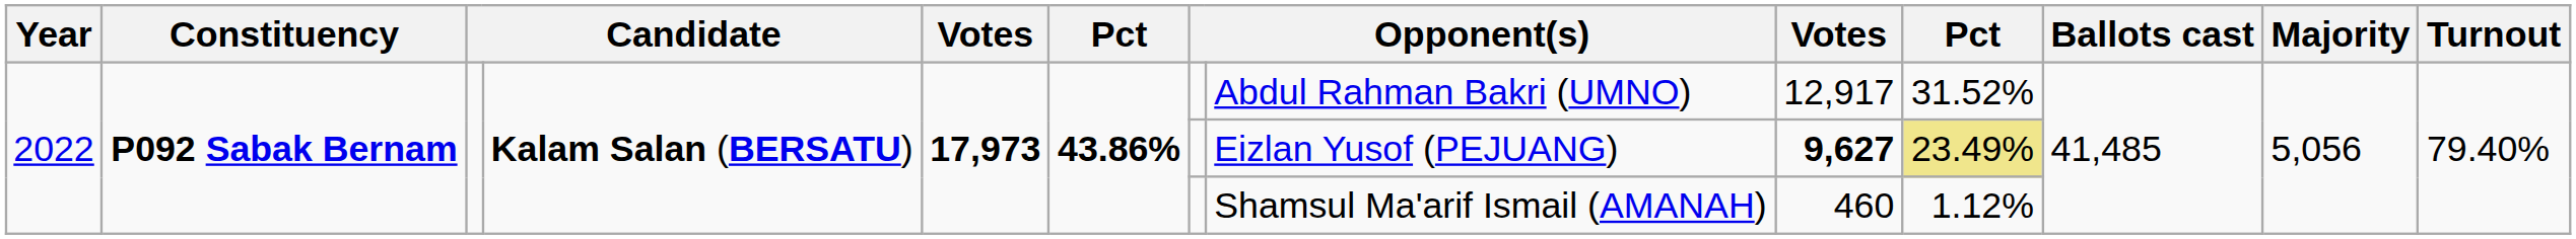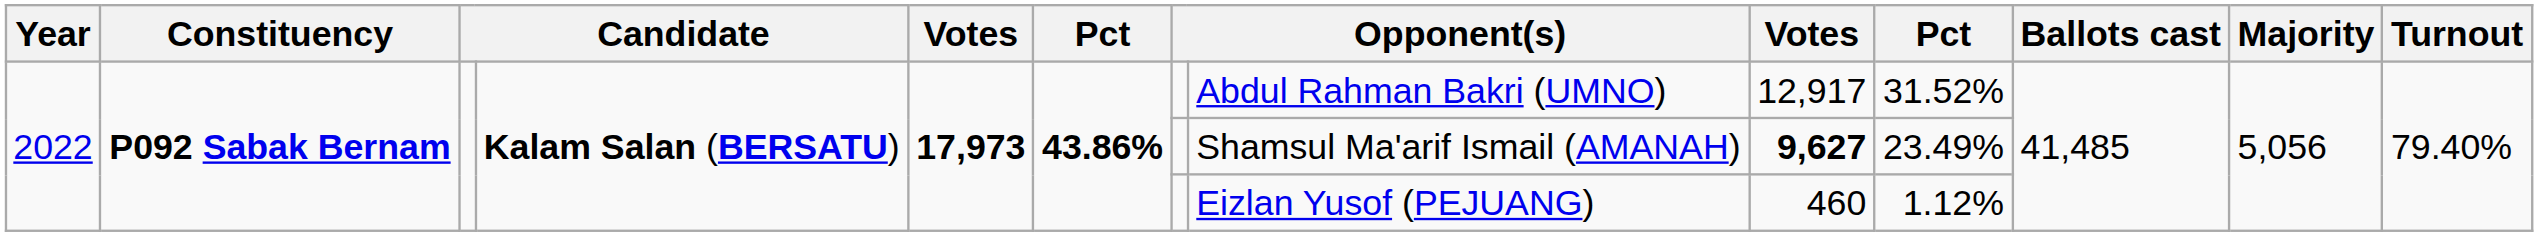row 3 | column 8: Eizlan Yusof (PEJUANG) -> Shamsul Ma'arif Ismail (AMANAH)
row 3 | column 10: khaki background -> no background
row 4 | column 8: Shamsul Ma'arif Ismail (AMANAH) -> Eizlan Yusof (PEJUANG)
